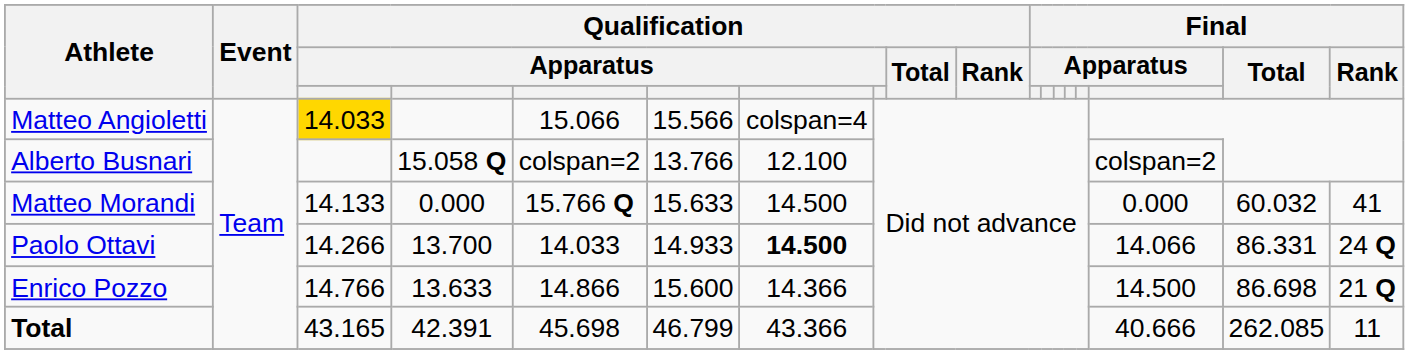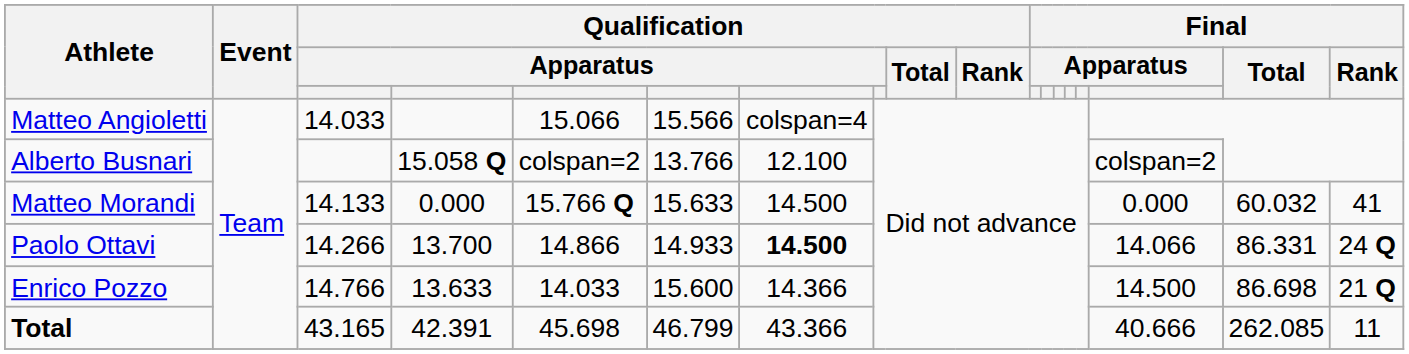Matteo Angioletti | column 3: gold background -> no background
Paolo Ottavi | column 5: 14.033 -> 14.866
Enrico Pozzo | column 5: 14.866 -> 14.033
